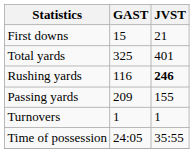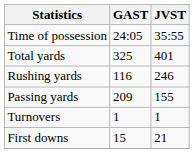rows swapped: First downs <-> Time of possession
Rushing yards | JVST: bold -> normal
